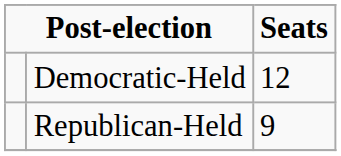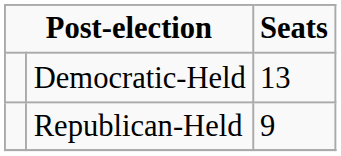Democratic-Held | column 3: 12 -> 13
